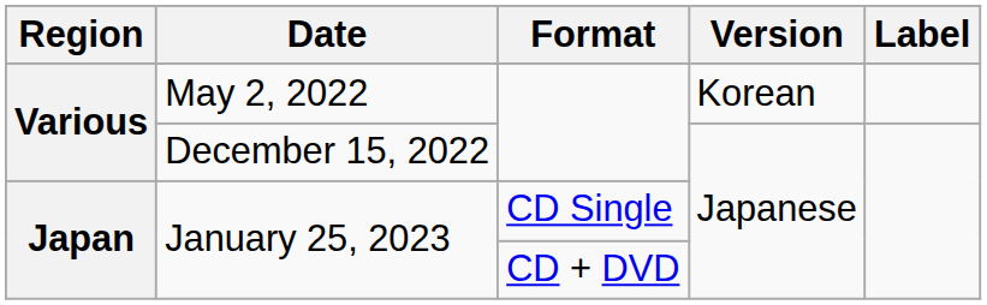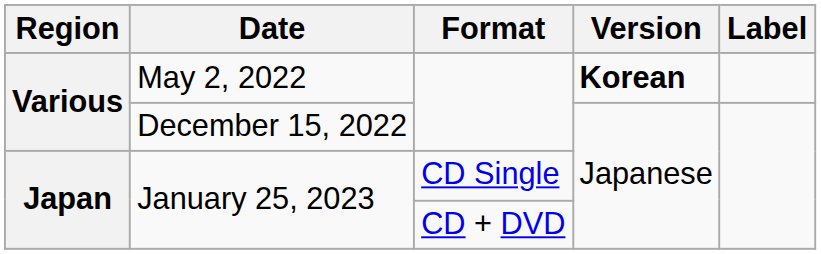May 2, 2022 | Version: normal -> bold
